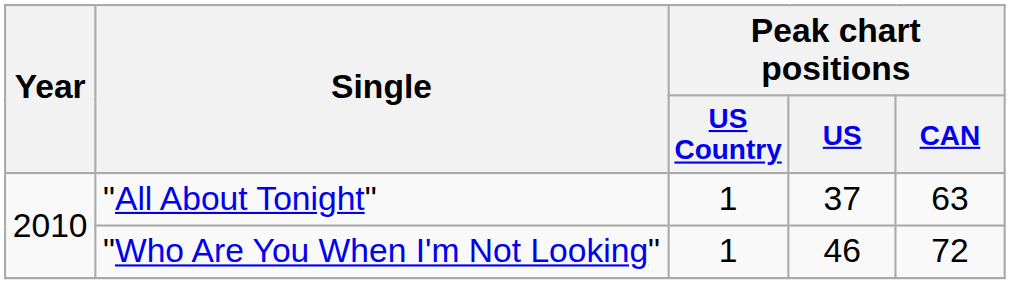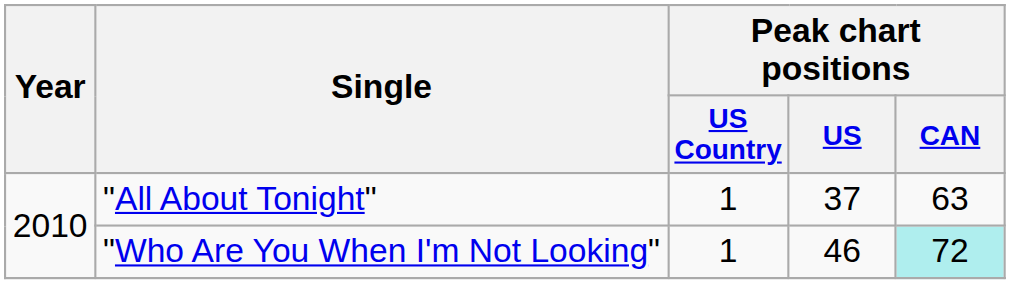"Who Are You When I'm Not Looking" | Peak chart positions / CAN: no background -> paleturquoise background
